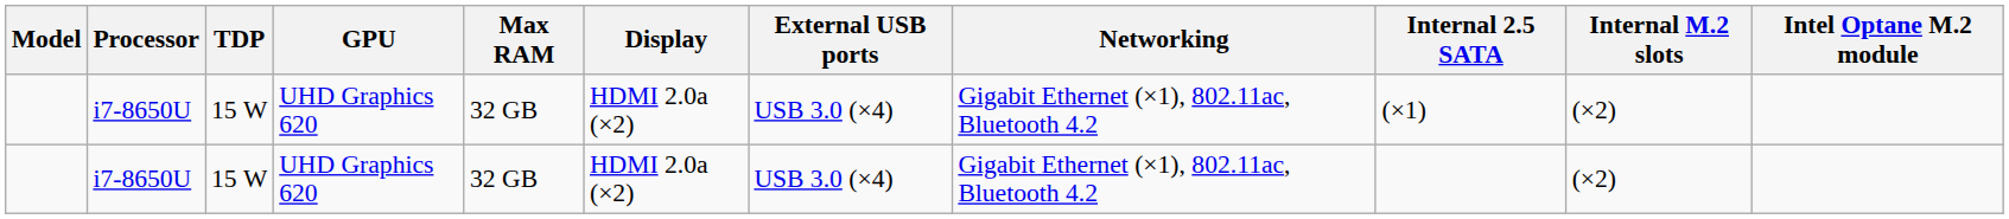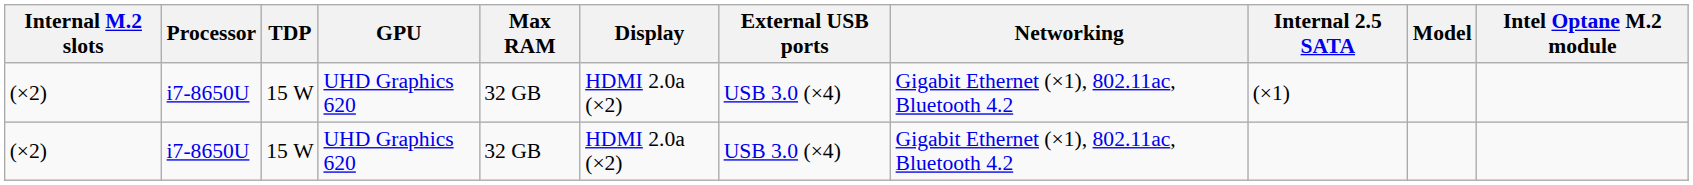columns swapped: Model <-> Internal M.2 slots
